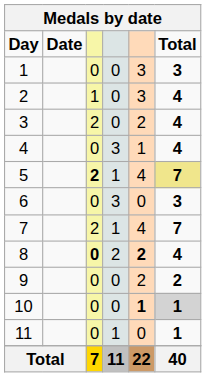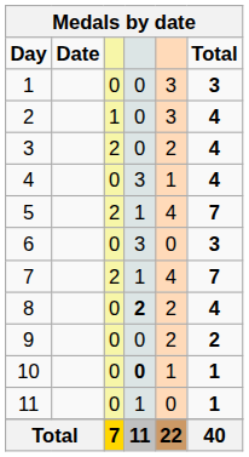5 | column 3: bold -> normal
5 | Total: khaki background -> no background
8 | column 3: bold -> normal
8 | column 4: normal -> bold
8 | column 5: bold -> normal
10 | column 4: normal -> bold
10 | column 5: bold -> normal
10 | Total: lightgrey background -> no background
